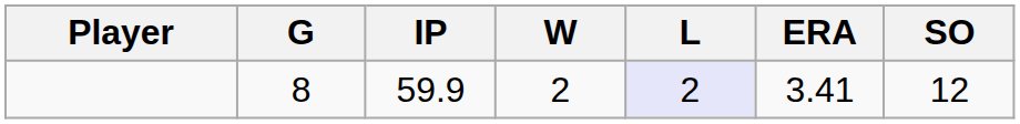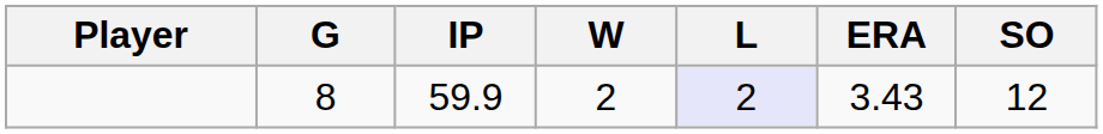row 2 | ERA: 3.41 -> 3.43
